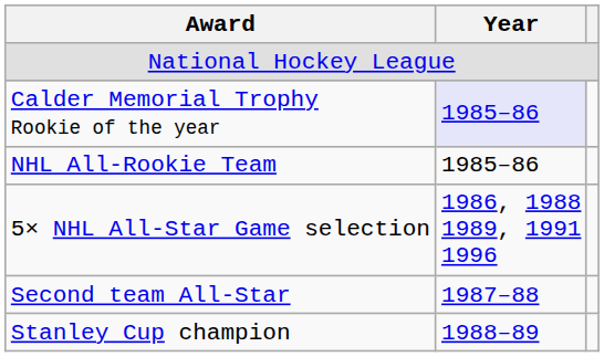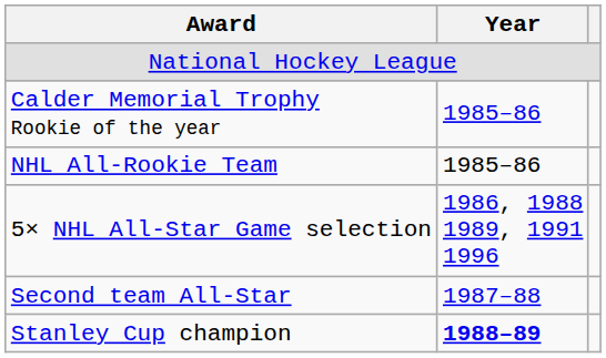Calder Memorial Trophy Rookie of the year | Year: lavender background -> no background
Stanley Cup champion | Year: normal -> bold
